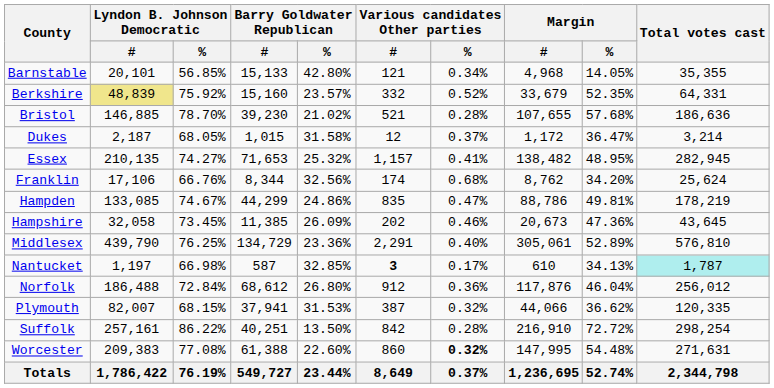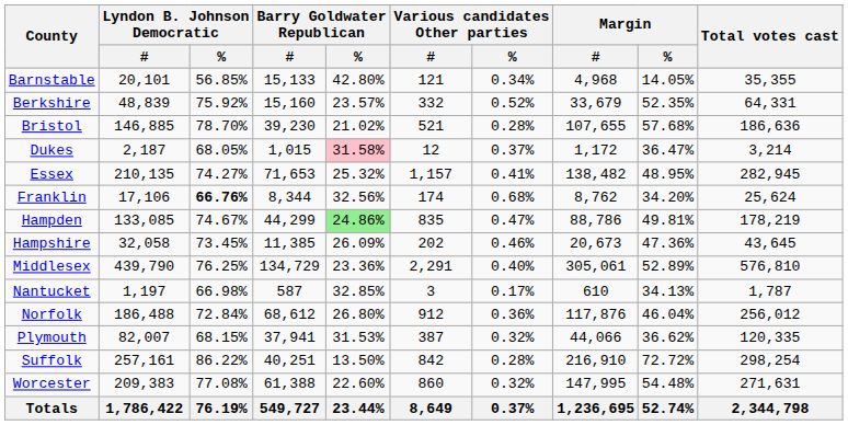Berkshire | Lyndon B. Johnson Democratic / #: khaki background -> no background
Dukes | Barry Goldwater Republican / %: no background -> pink background
Franklin | Lyndon B. Johnson Democratic / %: normal -> bold
Hampden | Barry Goldwater Republican / %: no background -> lightgreen background
Nantucket | Various candidates Other parties / #: bold -> normal
Nantucket | Total votes cast: paleturquoise background -> no background
Worcester | Various candidates Other parties / %: bold -> normal
